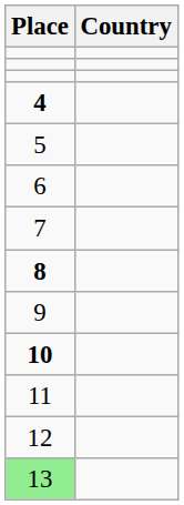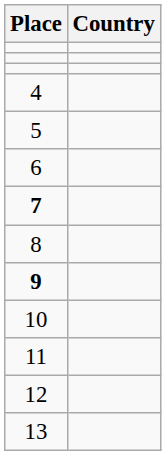row 5 | Place: bold -> normal
row 8 | Place: normal -> bold
row 9 | Place: bold -> normal
row 10 | Place: normal -> bold
row 11 | Place: bold -> normal
row 14 | Place: lightgreen background -> no background
